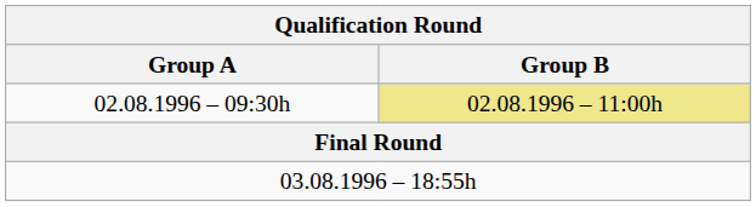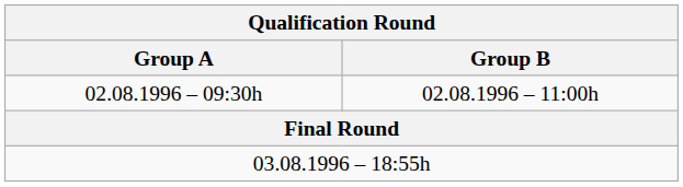02.08.1996 – 09:30h | Group B: khaki background -> no background
